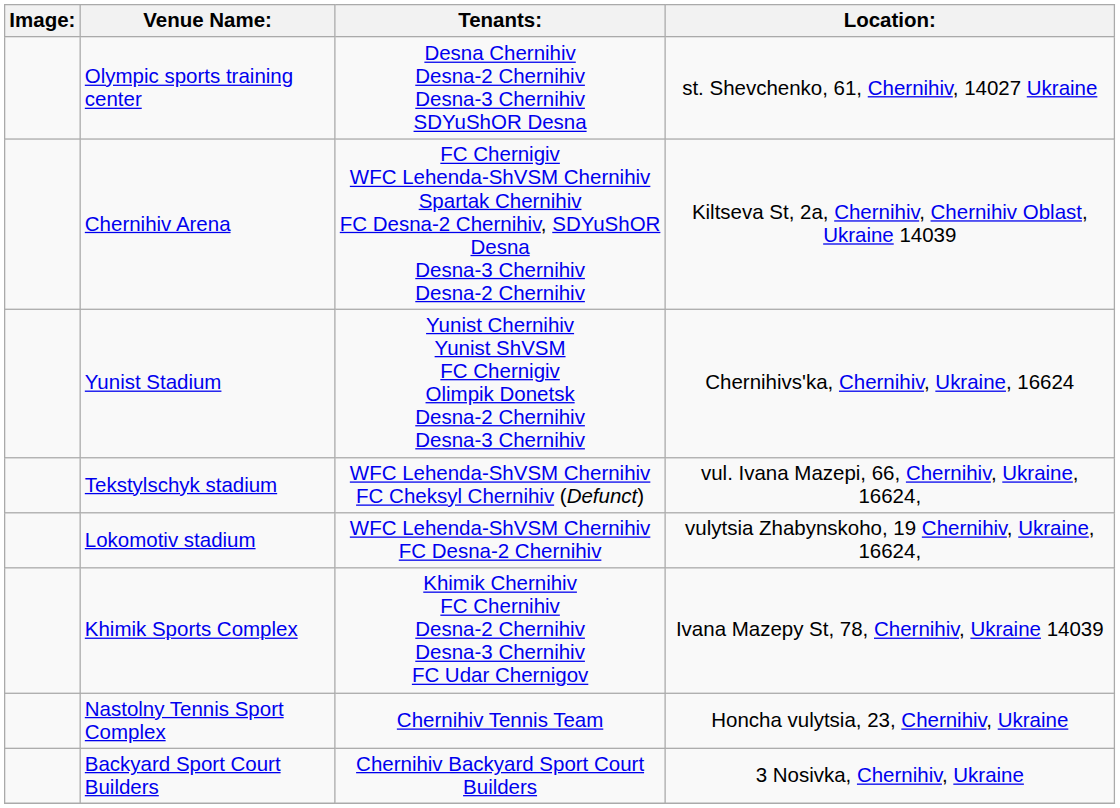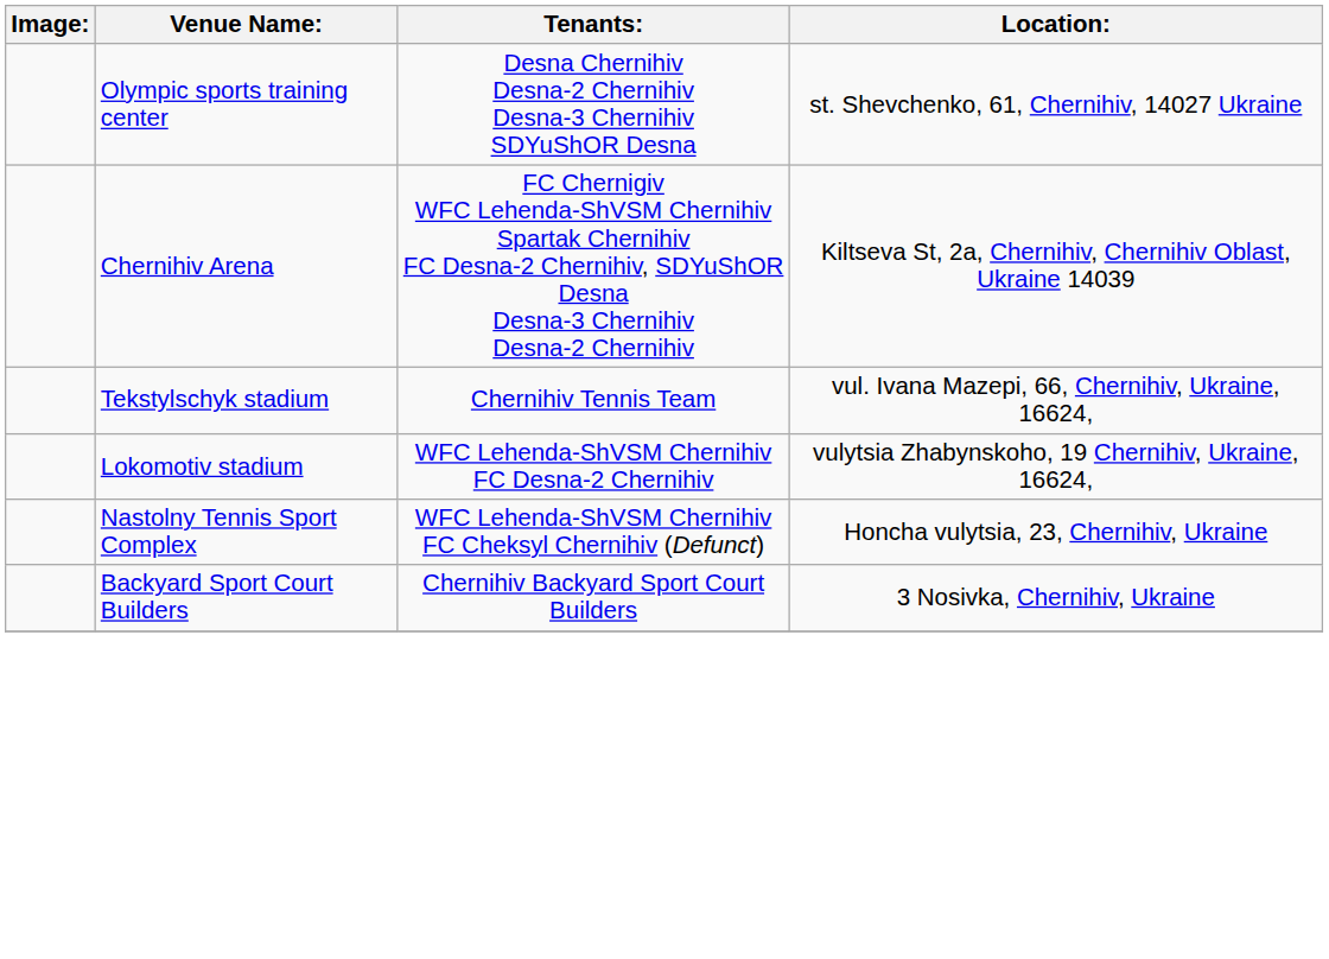- row: Yunist Stadium | Yunist Chernihiv Yunist ShVSM FC Chernigiv Olimpik Donetsk Desna-2 Chernihiv Desna-3 Chernihiv | Chernihivs'ka, Chernihiv, Ukraine, 16624
Tekstylschyk stadium | Tenants:: WFC Lehenda-ShVSM Chernihiv FC Cheksyl Chernihiv (Defunct) -> Chernihiv Tennis Team
- row: Khimik Sports Complex | Khimik Chernihiv FC Chernihiv Desna-2 Chernihiv Desna-3 Chernihiv FC Udar Chernigov | Ivana Mazepy St, 78, Chernihiv, Ukraine 14039
Nastolny Tennis Sport Complex | Tenants:: Chernihiv Tennis Team -> WFC Lehenda-ShVSM Chernihiv FC Cheksyl Chernihiv (Defunct)
